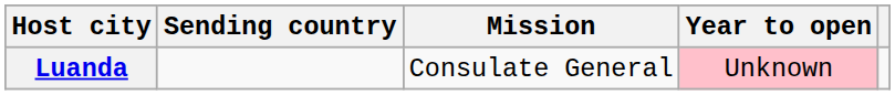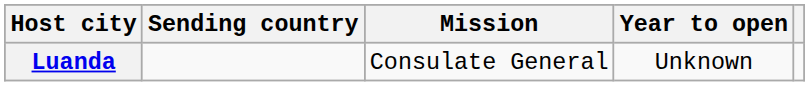Luanda | Year to open: pink background -> no background
